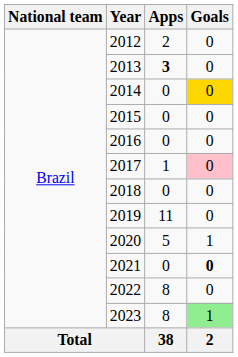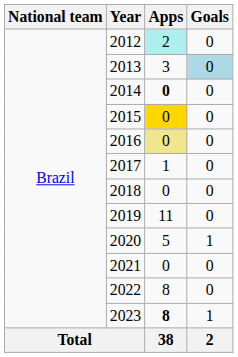2012 | Apps: no background -> paleturquoise background
2013 | Apps: bold -> normal
2013 | Goals: no background -> lightblue background
2014 | Apps: normal -> bold
2014 | Goals: gold background -> no background
2015 | Apps: no background -> gold background
2016 | Apps: no background -> khaki background
2017 | Goals: pink background -> no background
2021 | Goals: bold -> normal
2023 | Apps: normal -> bold
2023 | Goals: lightgreen background -> no background
